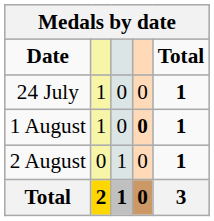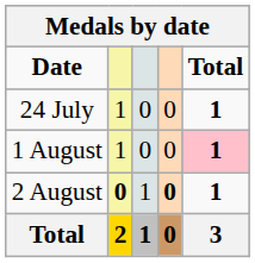1 August | column 4: bold -> normal
1 August | Total: no background -> pink background
2 August | column 2: normal -> bold
2 August | column 4: normal -> bold
